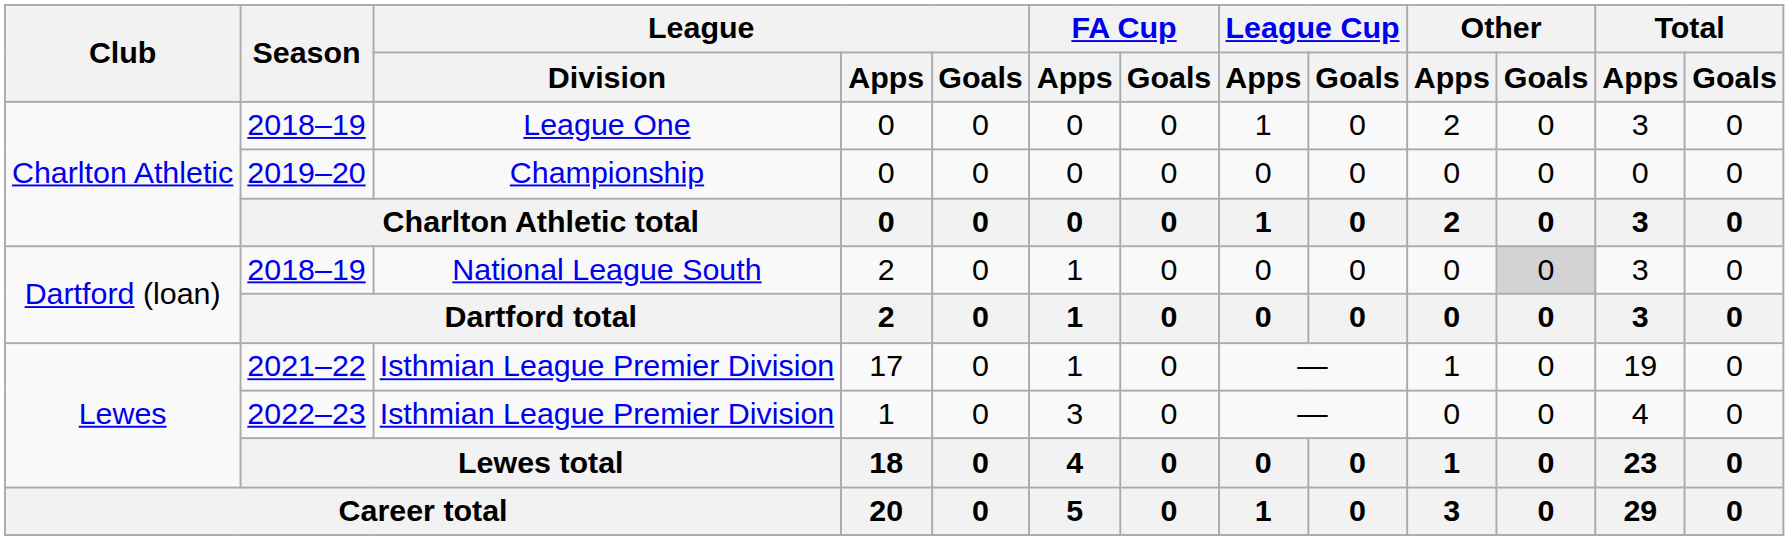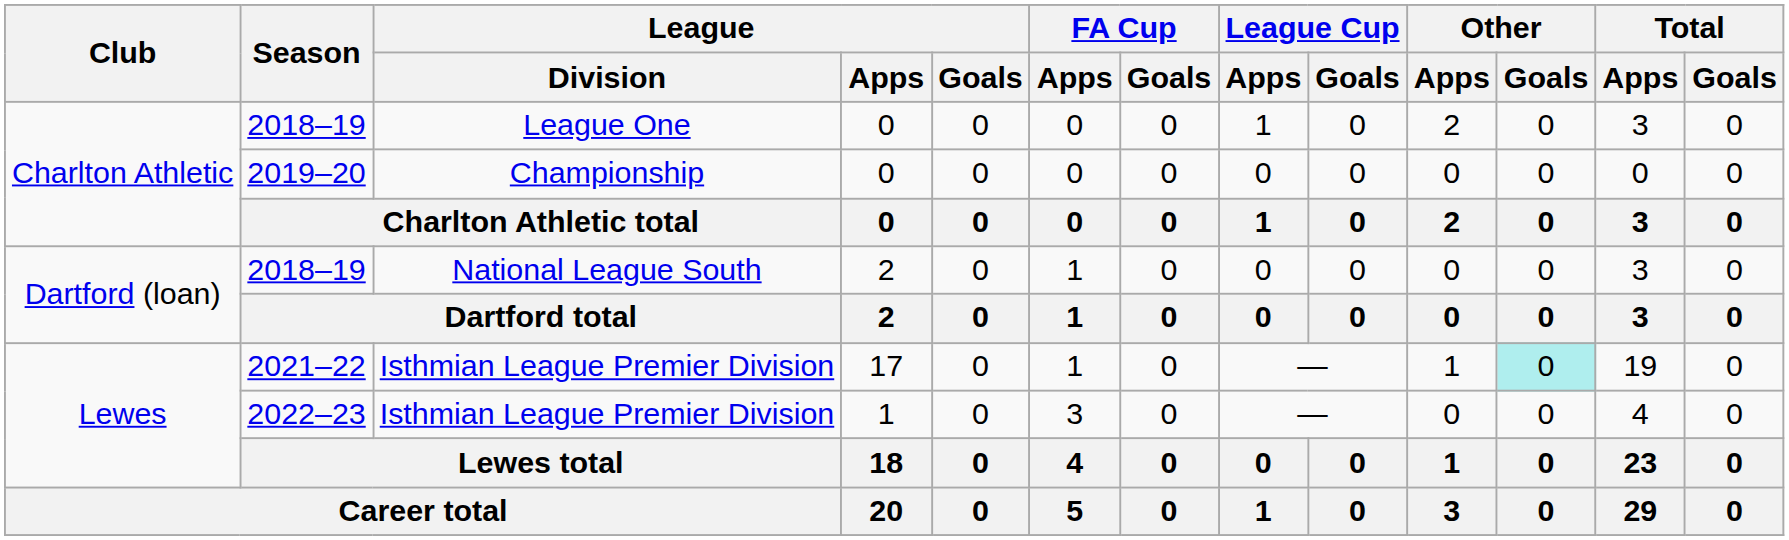2018–19 / National League South | Other / Goals: lightgrey background -> no background
2021–22 | Other / Goals: no background -> paleturquoise background
